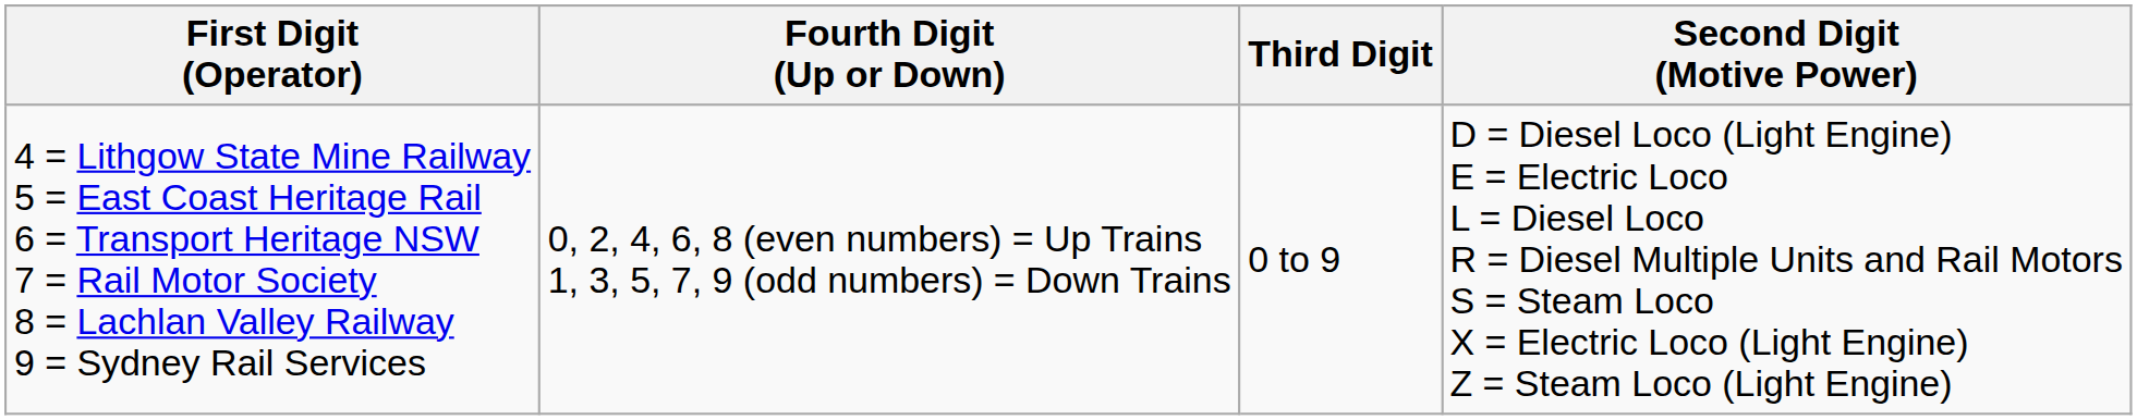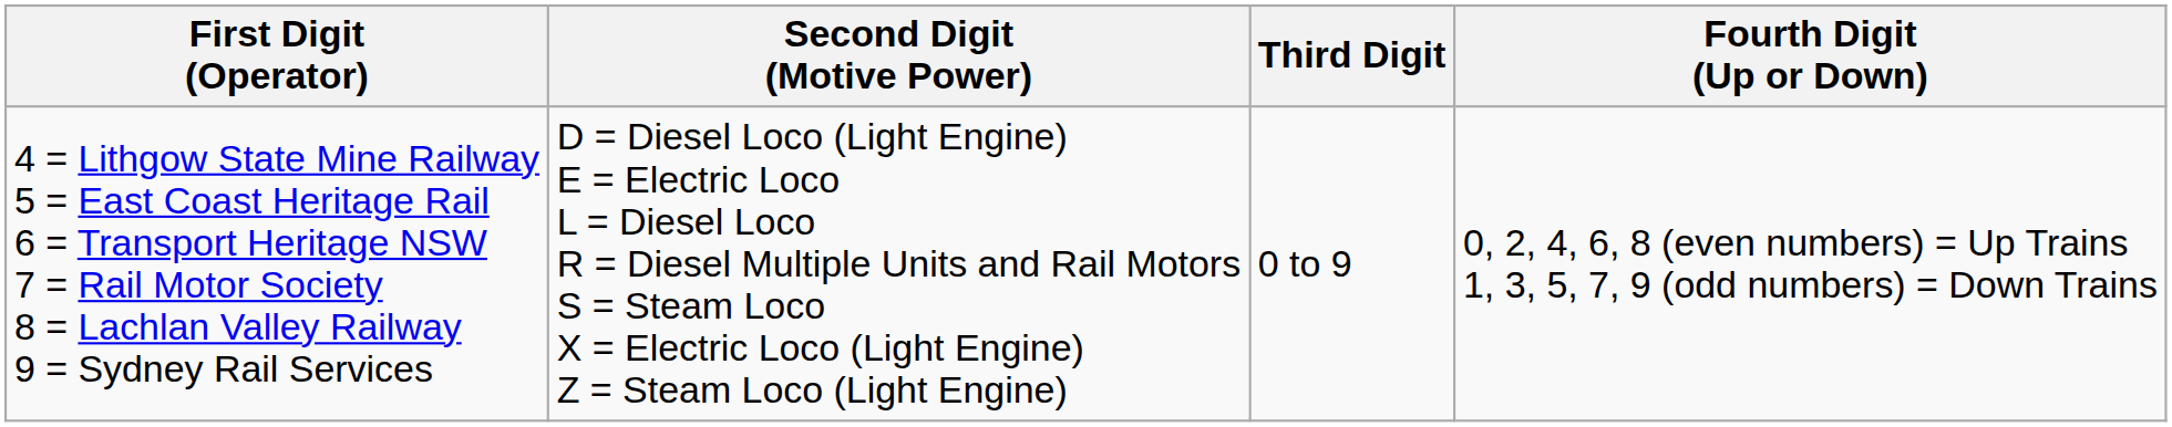columns swapped: Second Digit (Motive Power) <-> Fourth Digit (Up or Down)
